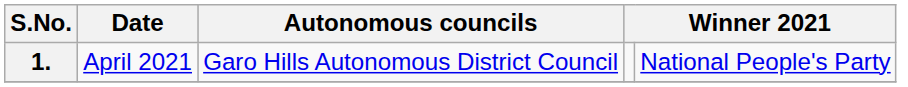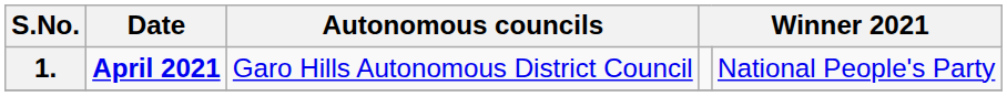1. | Date: normal -> bold
